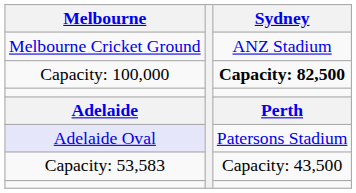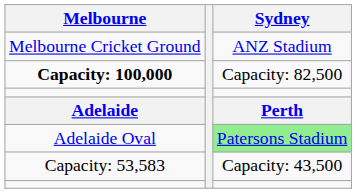Capacity: 100,000 | Melbourne: normal -> bold
Capacity: 100,000 | Sydney: bold -> normal
Adelaide Oval | Melbourne: lavender background -> no background
Adelaide Oval | Sydney: no background -> lightgreen background
